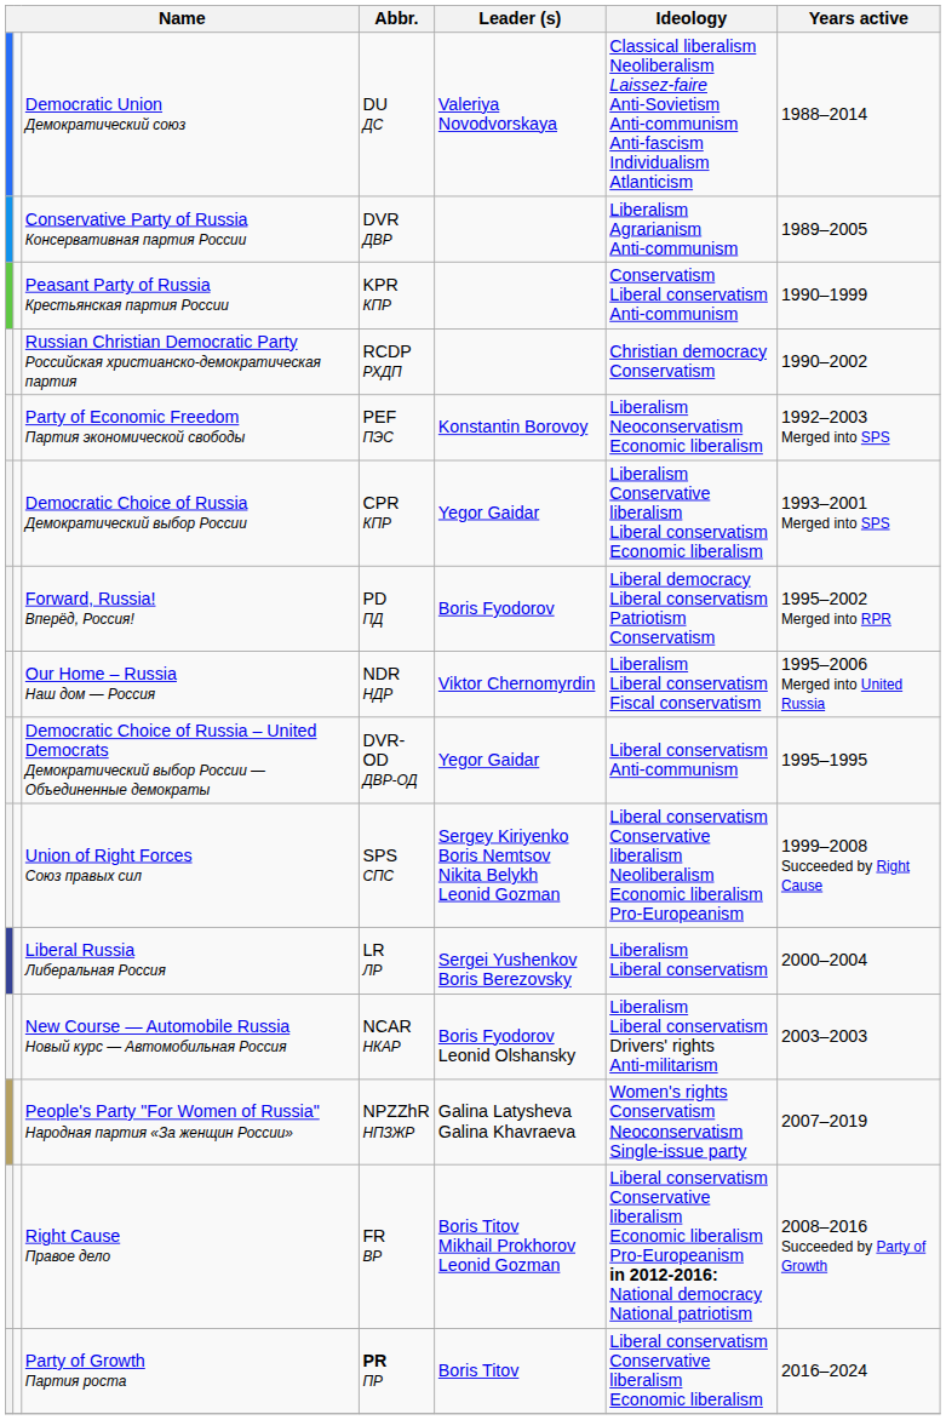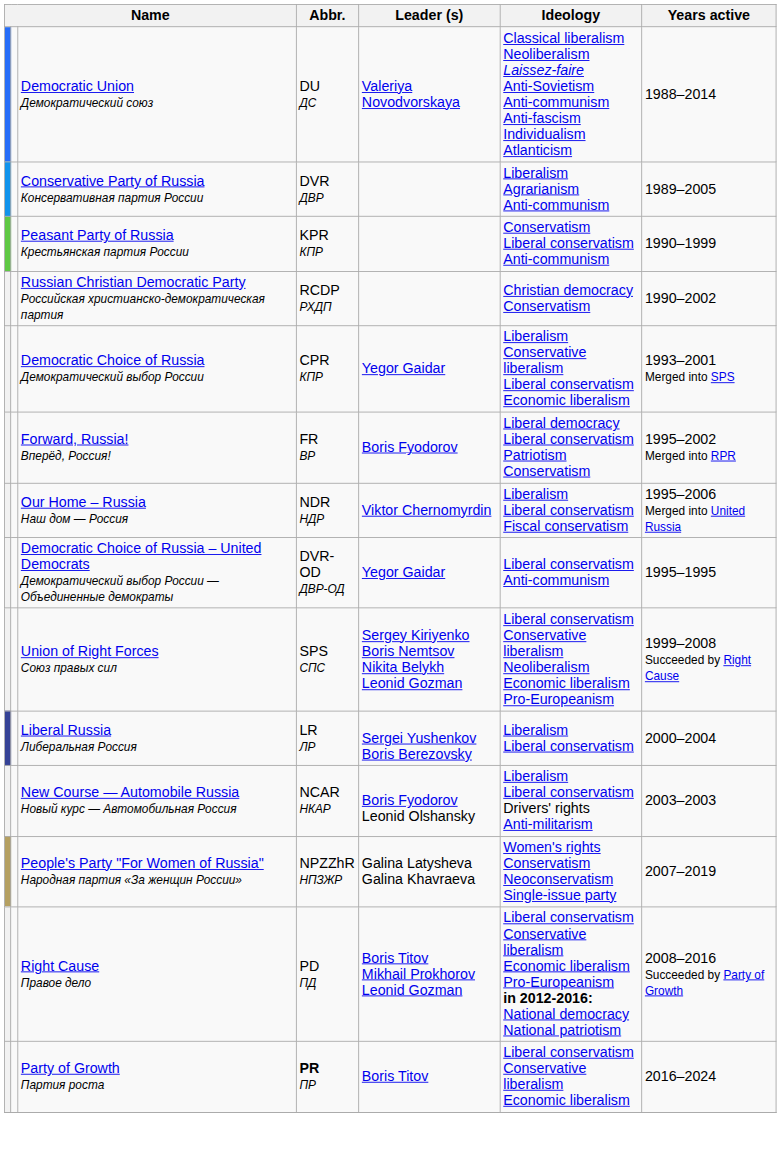- row: Party of Economic Freedom Партия экономической свободы | PEF ПЭС | Konstantin Borovoy | Liberalism Neoconservatism Economic liberalism | 1992–2003 Merged into SPS
Forward, Russia! Вперёд, Россия! | Abbr.: PD ПД -> FR ВР
Right Cause Правое дело | Abbr.: FR ВР -> PD ПД
